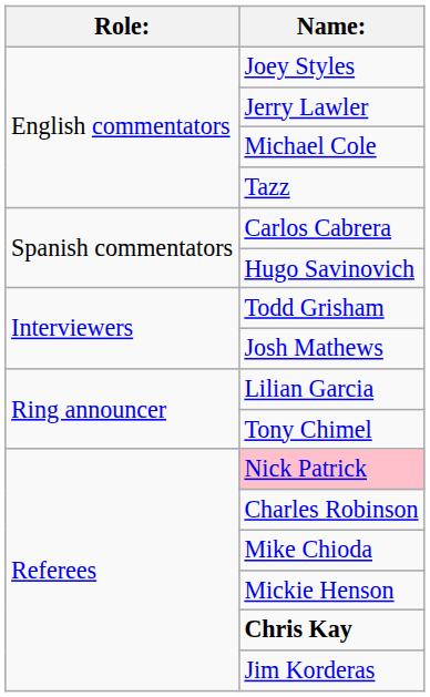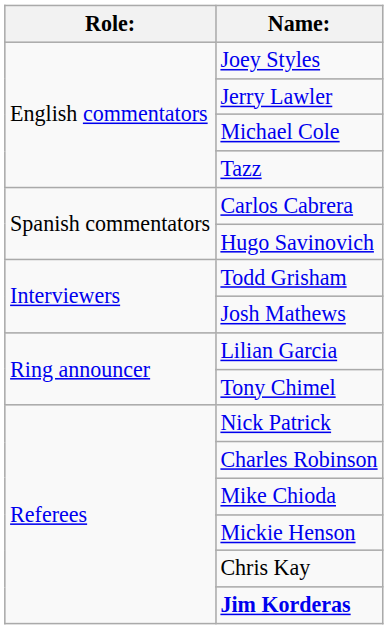Nick Patrick | Name:: pink background -> no background
Chris Kay | Name:: bold -> normal
Jim Korderas | Name:: normal -> bold
